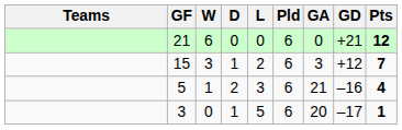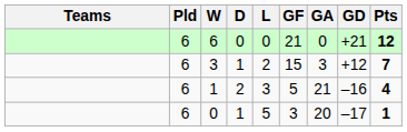columns swapped: Pld <-> GF
